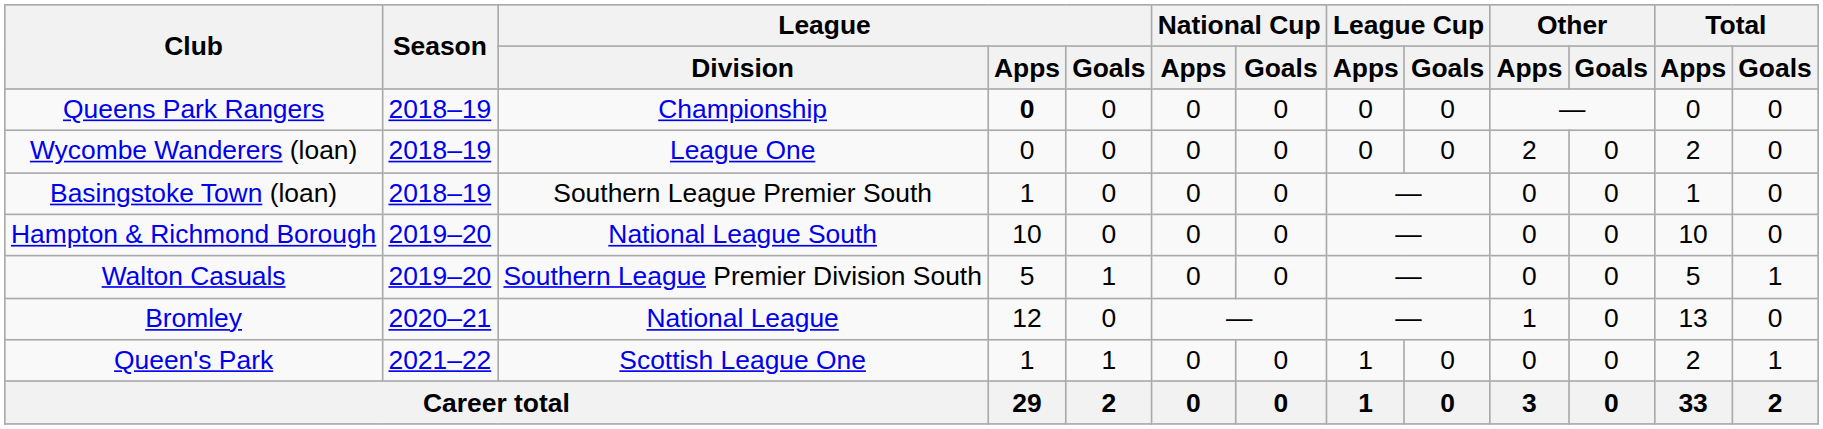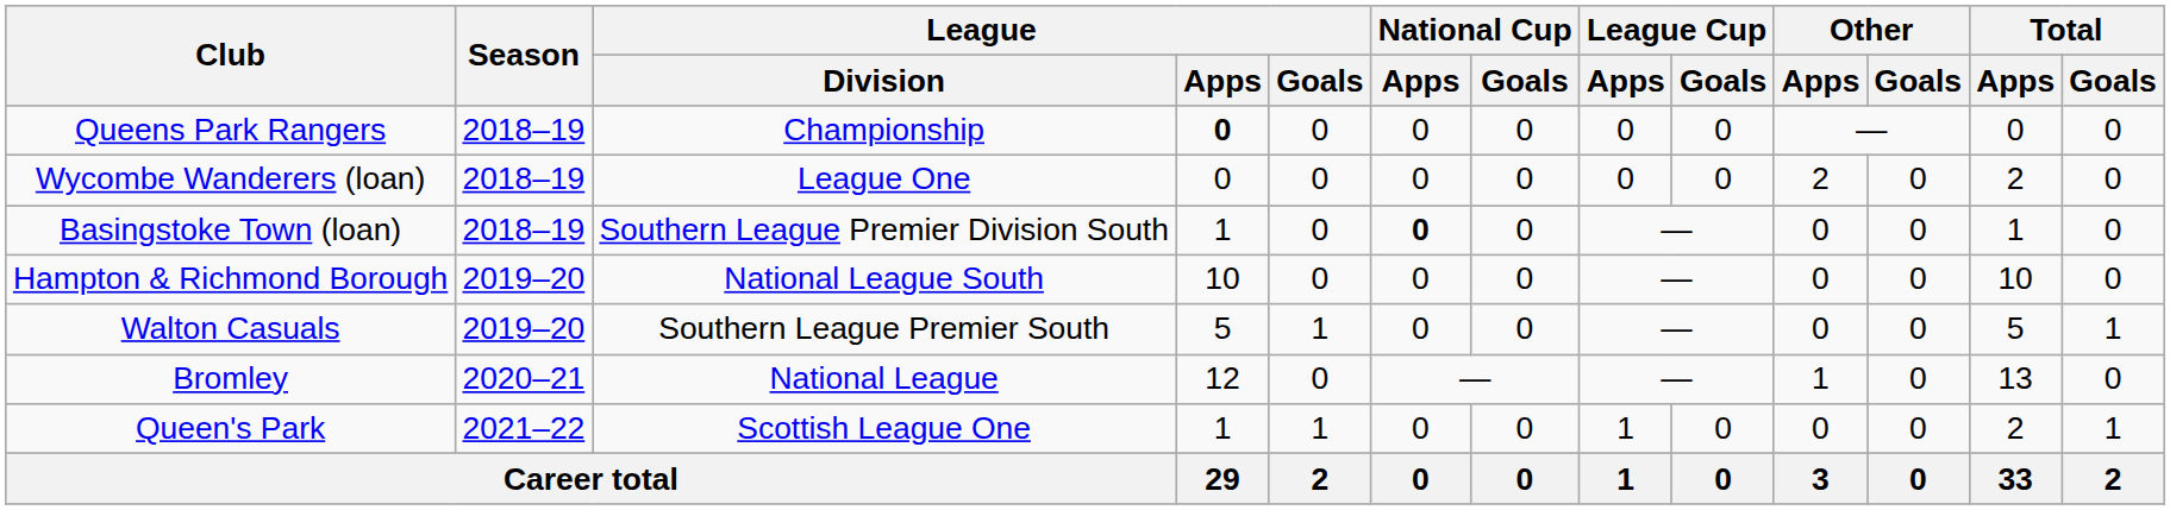Basingstoke Town (loan) | League / Division: Southern League Premier South -> Southern League Premier Division South
Basingstoke Town (loan) | National Cup / Apps: normal -> bold
Walton Casuals | League / Division: Southern League Premier Division South -> Southern League Premier South
